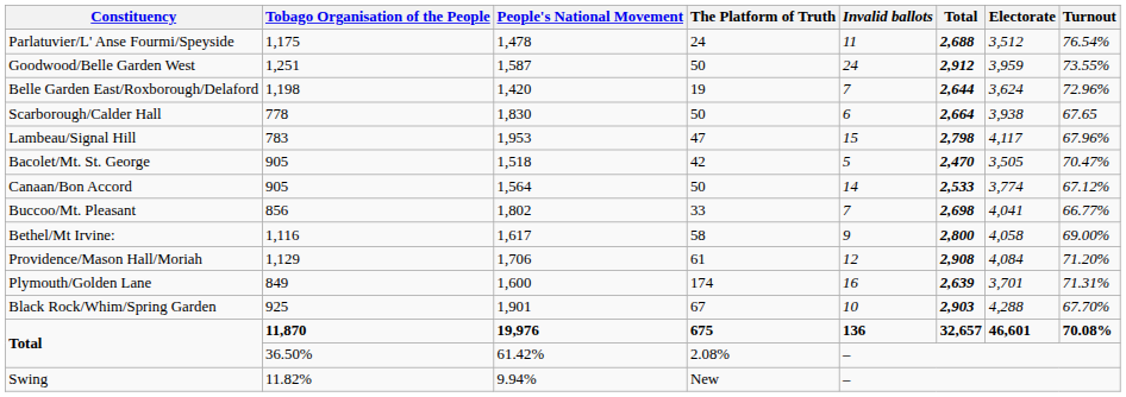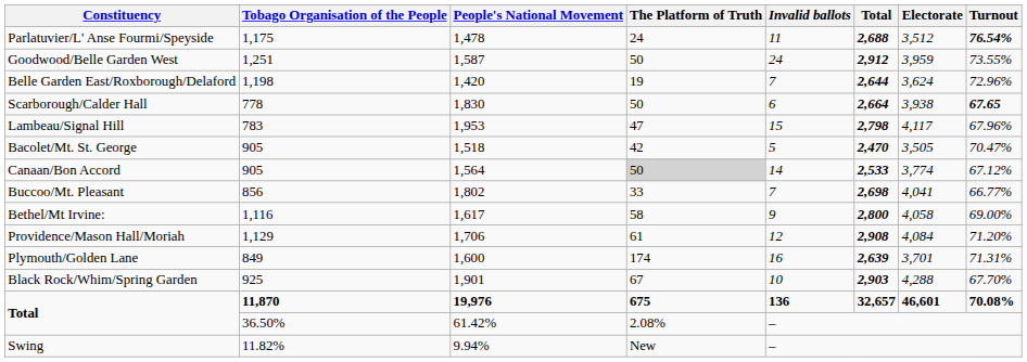Parlatuvier/L' Anse Fourmi/Speyside | Turnout: normal -> bold
Scarborough/Calder Hall | Turnout: normal -> bold
Canaan/Bon Accord | The Platform of Truth: no background -> lightgrey background
